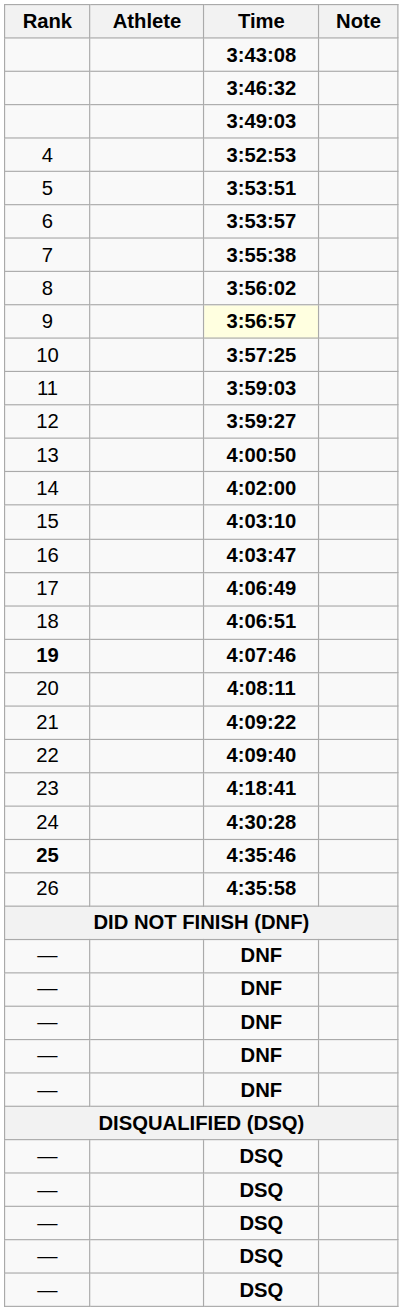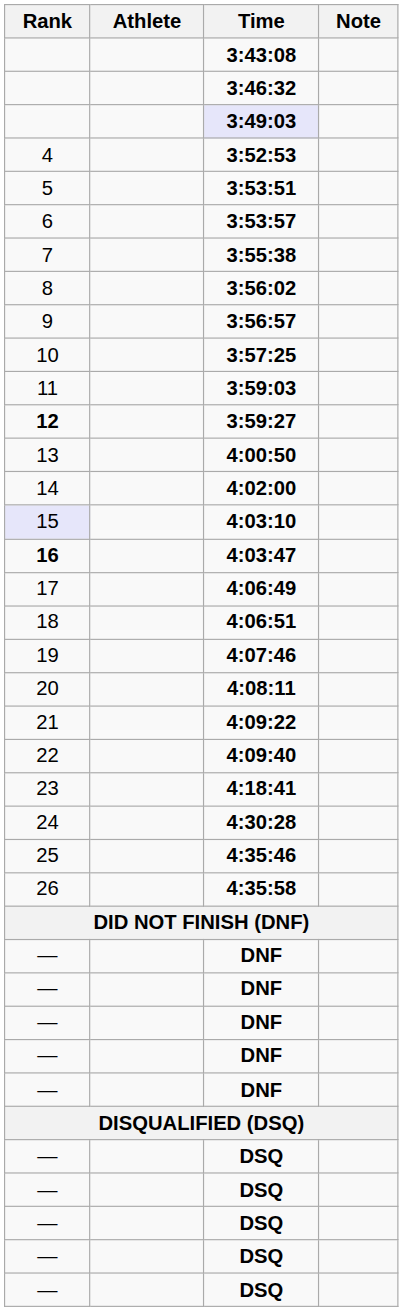3:49:03 | Time: no background -> lavender background
3:56:57 | Time: lightyellow background -> no background
3:59:27 | Rank: normal -> bold
4:03:10 | Rank: no background -> lavender background
4:03:47 | Rank: normal -> bold
4:07:46 | Rank: bold -> normal
4:35:46 | Rank: bold -> normal
